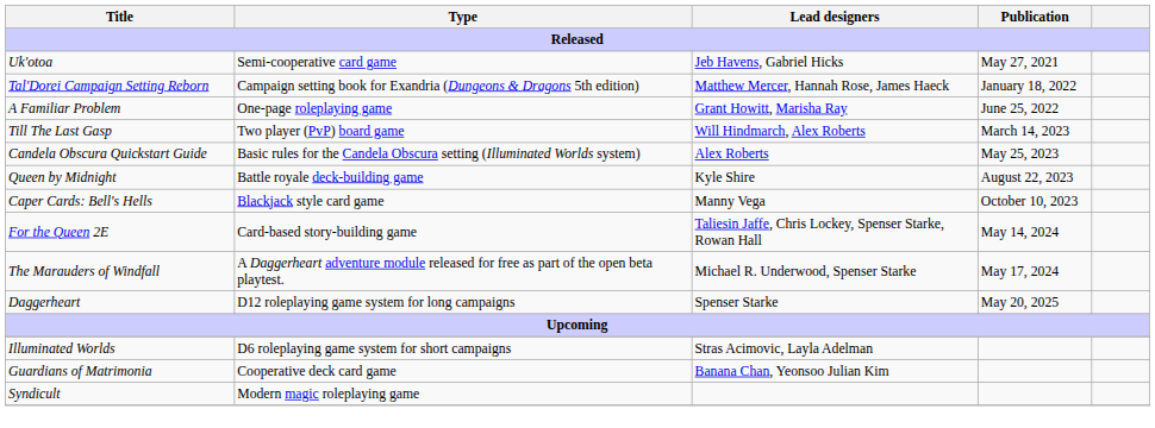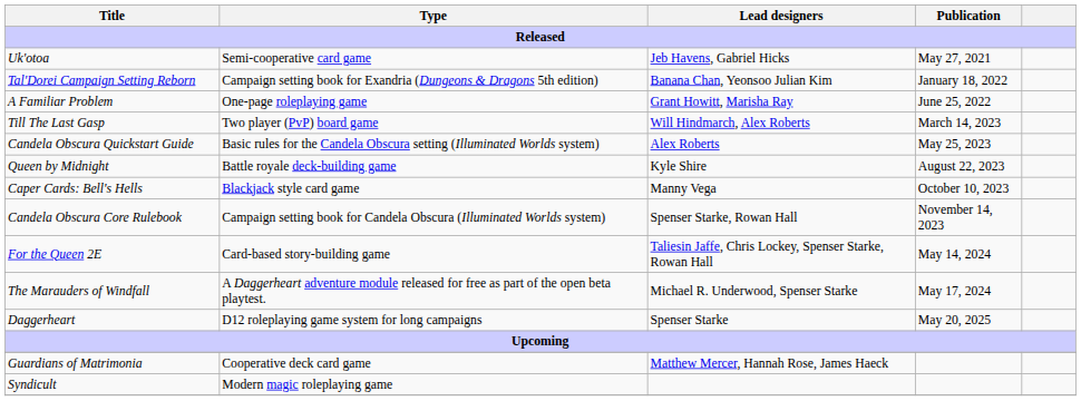Tal'Dorei Campaign Setting Reborn | Lead designers: Matthew Mercer, Hannah Rose, James Haeck -> Banana Chan, Yeonsoo Julian Kim
+ row: Candela Obscura Core Rulebook | Campaign setting book for Candela Obscura (Illuminated Worlds system) | Spenser Starke, Rowan Hall | November 14, 2023
- row: Illuminated Worlds | D6 roleplaying game system for short campaigns | Stras Acimovic, Layla Adelman
Guardians of Matrimonia | Lead designers: Banana Chan, Yeonsoo Julian Kim -> Matthew Mercer, Hannah Rose, James Haeck
